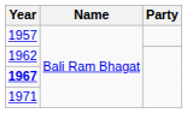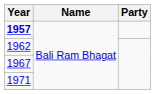1957 | Year: normal -> bold
1967 | Year: bold -> normal
